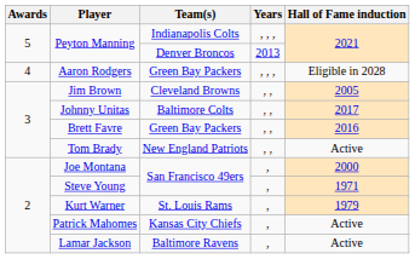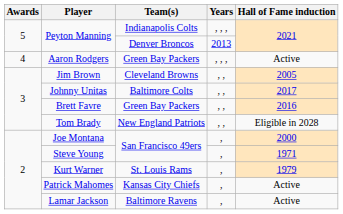Aaron Rodgers | Hall of Fame induction: Eligible in 2028 -> Active
Tom Brady | Hall of Fame induction: Active -> Eligible in 2028
